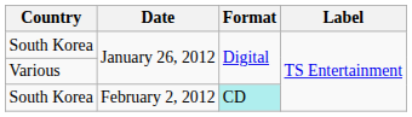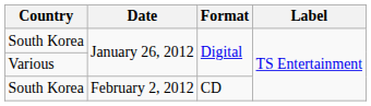South Korea / February 2, 2012 | Format: paleturquoise background -> no background
